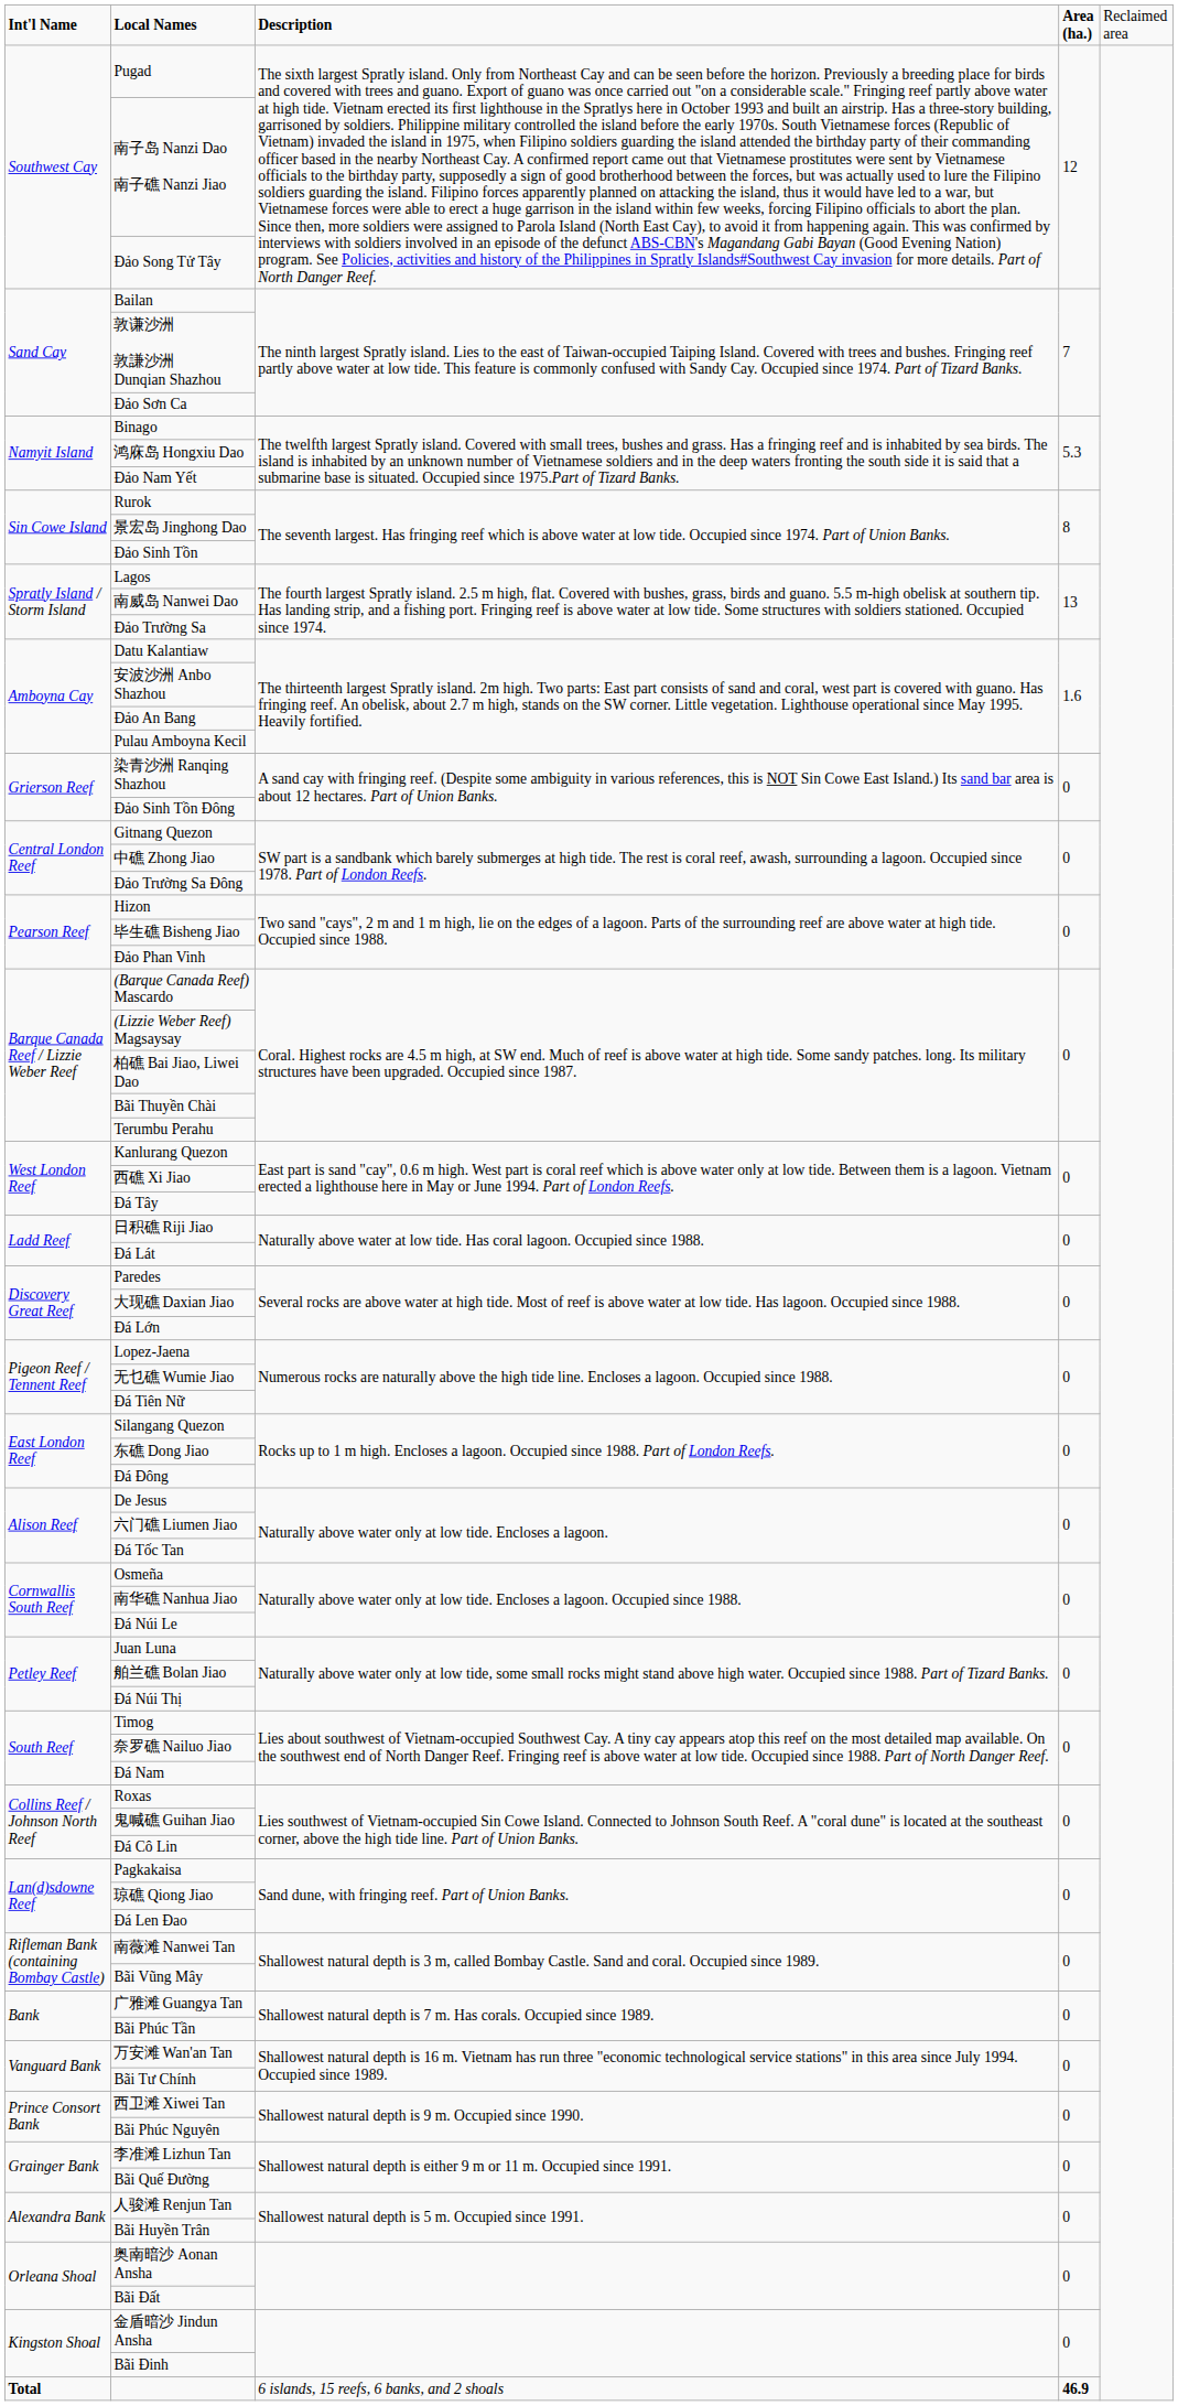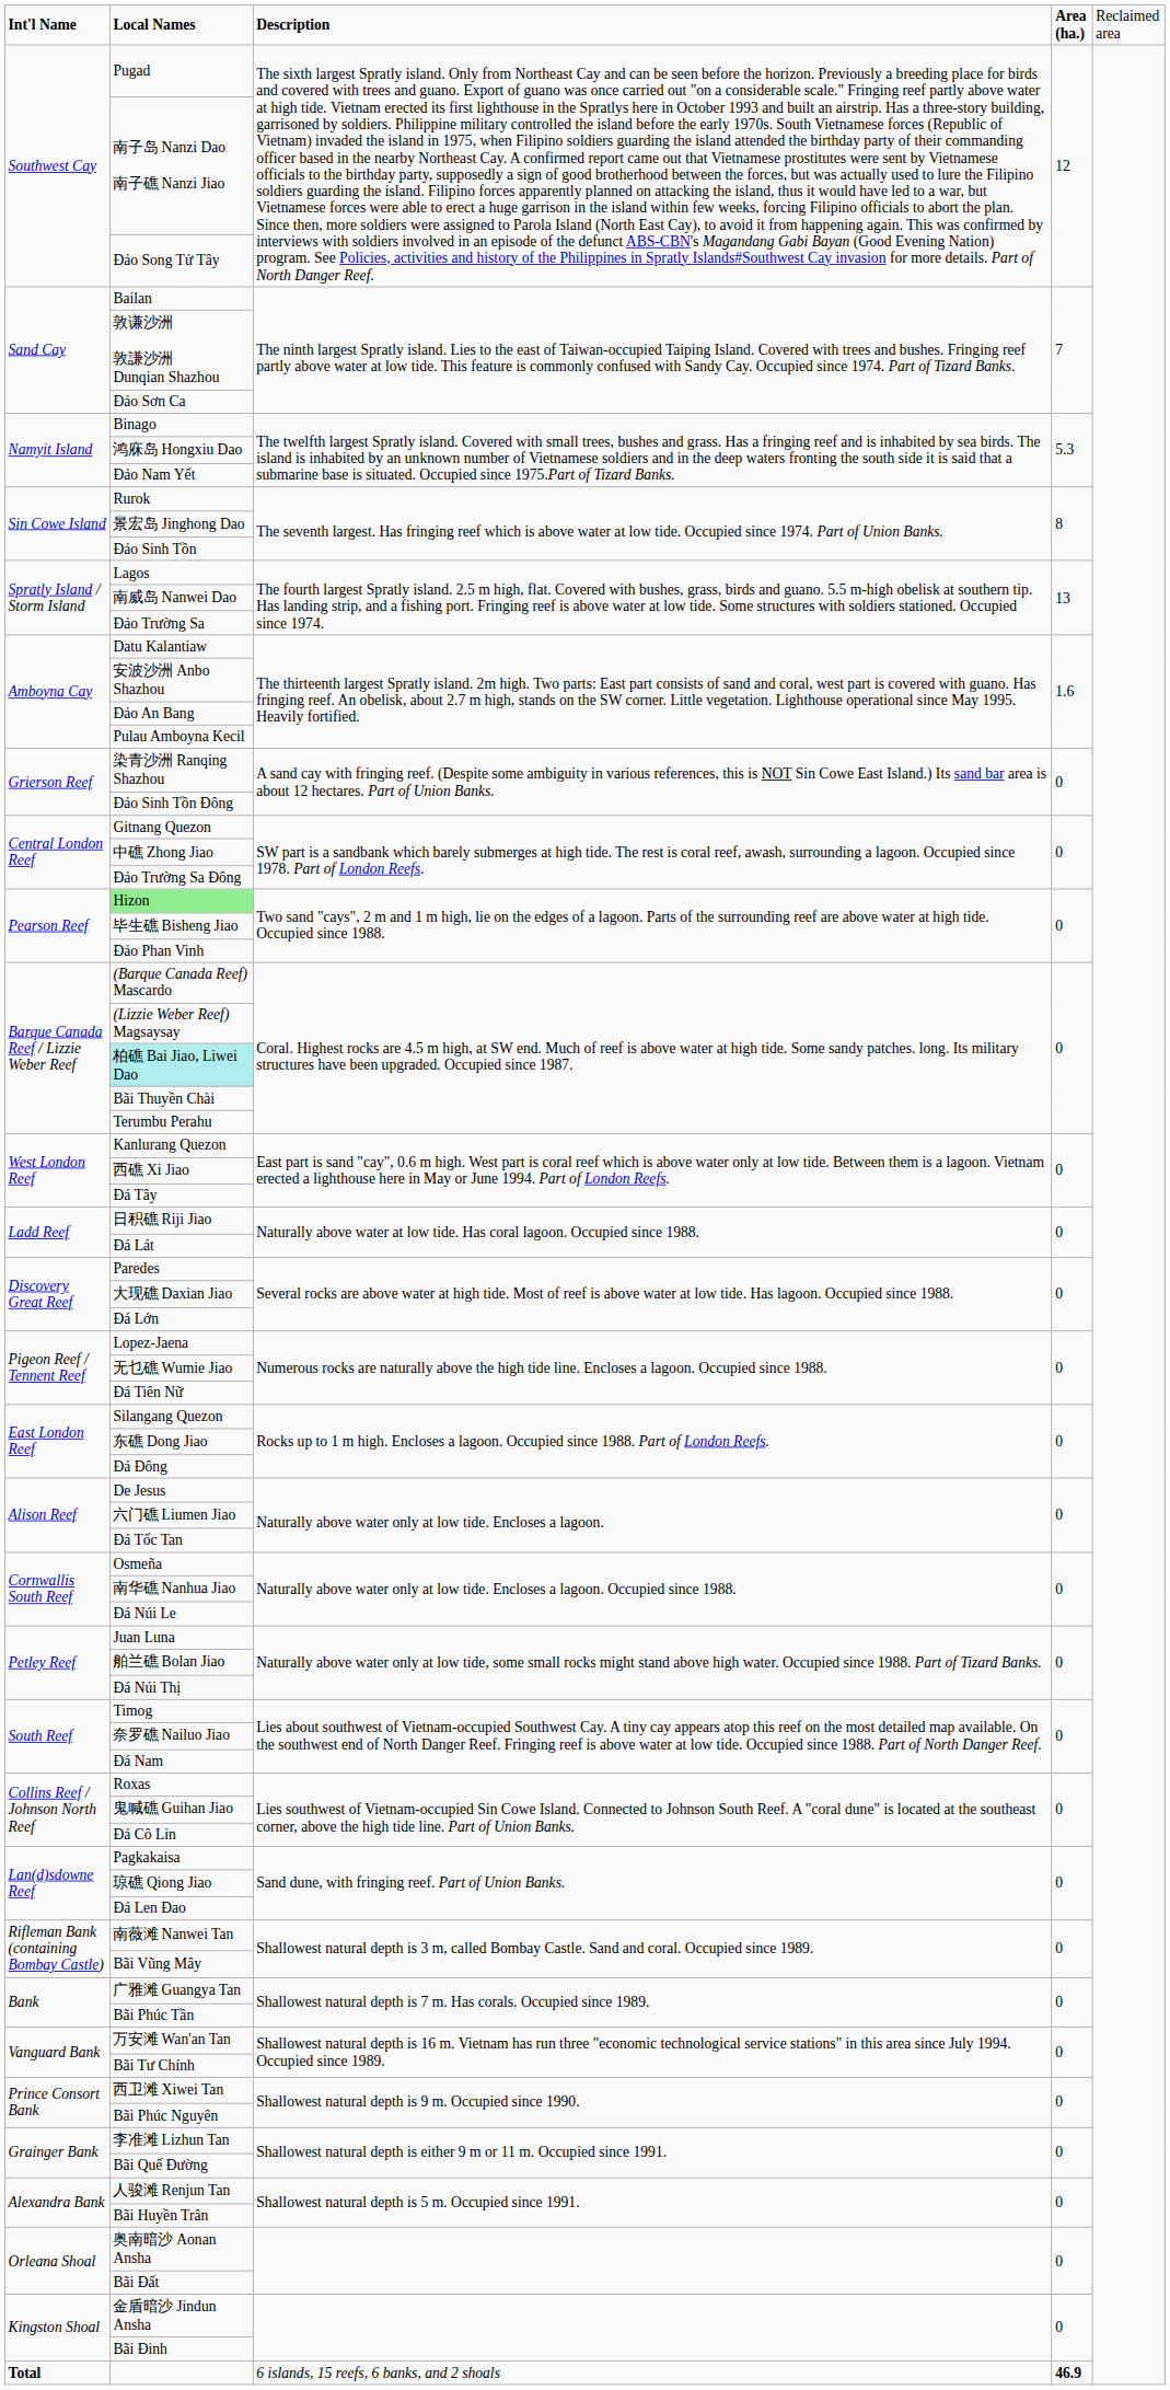Hizon | column 2: no background -> lightgreen background
柏礁 Bai Jiao, Liwei Dao | column 2: no background -> paleturquoise background
